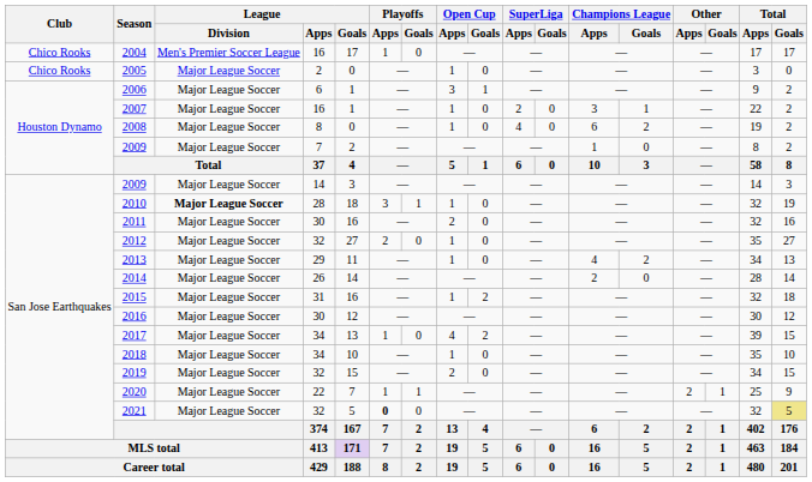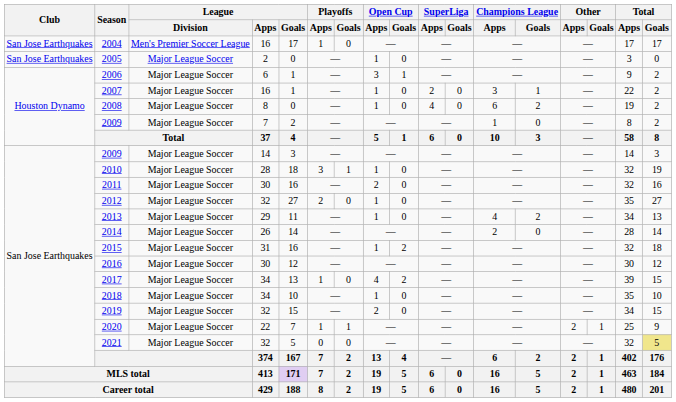2004 | Club: Chico Rooks -> San Jose Earthquakes
2005 | Club: Chico Rooks -> San Jose Earthquakes
2010 | League / Division: bold -> normal
2021 | Playoffs / Apps: bold -> normal
